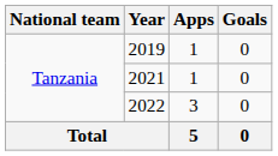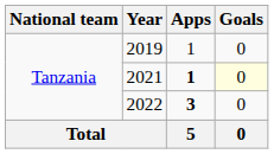2021 | Apps: normal -> bold
2021 | Goals: no background -> lightyellow background
2022 | Apps: normal -> bold
